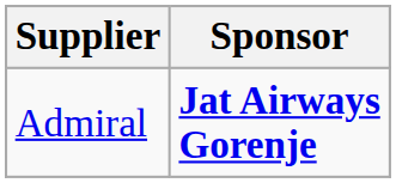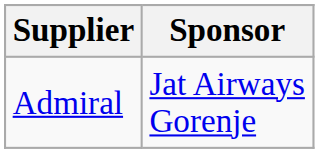Admiral | Sponsor: bold -> normal
